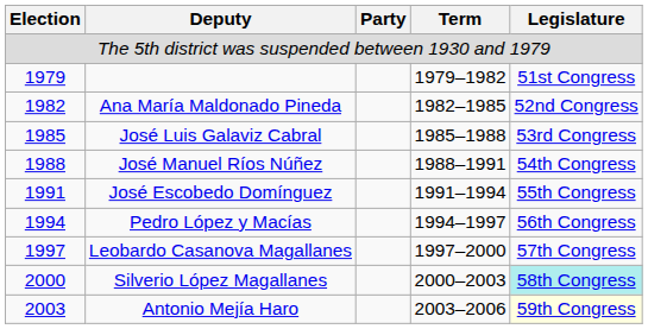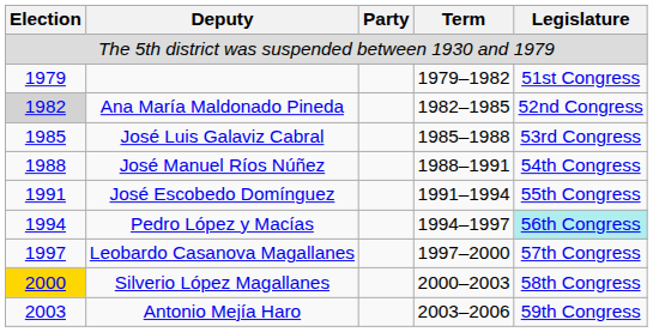Ana María Maldonado Pineda | Election: no background -> lightgrey background
Pedro López y Macías | Legislature: no background -> paleturquoise background
Silverio López Magallanes | Election: no background -> gold background
Silverio López Magallanes | Legislature: paleturquoise background -> no background
Antonio Mejía Haro | Legislature: lightyellow background -> no background
